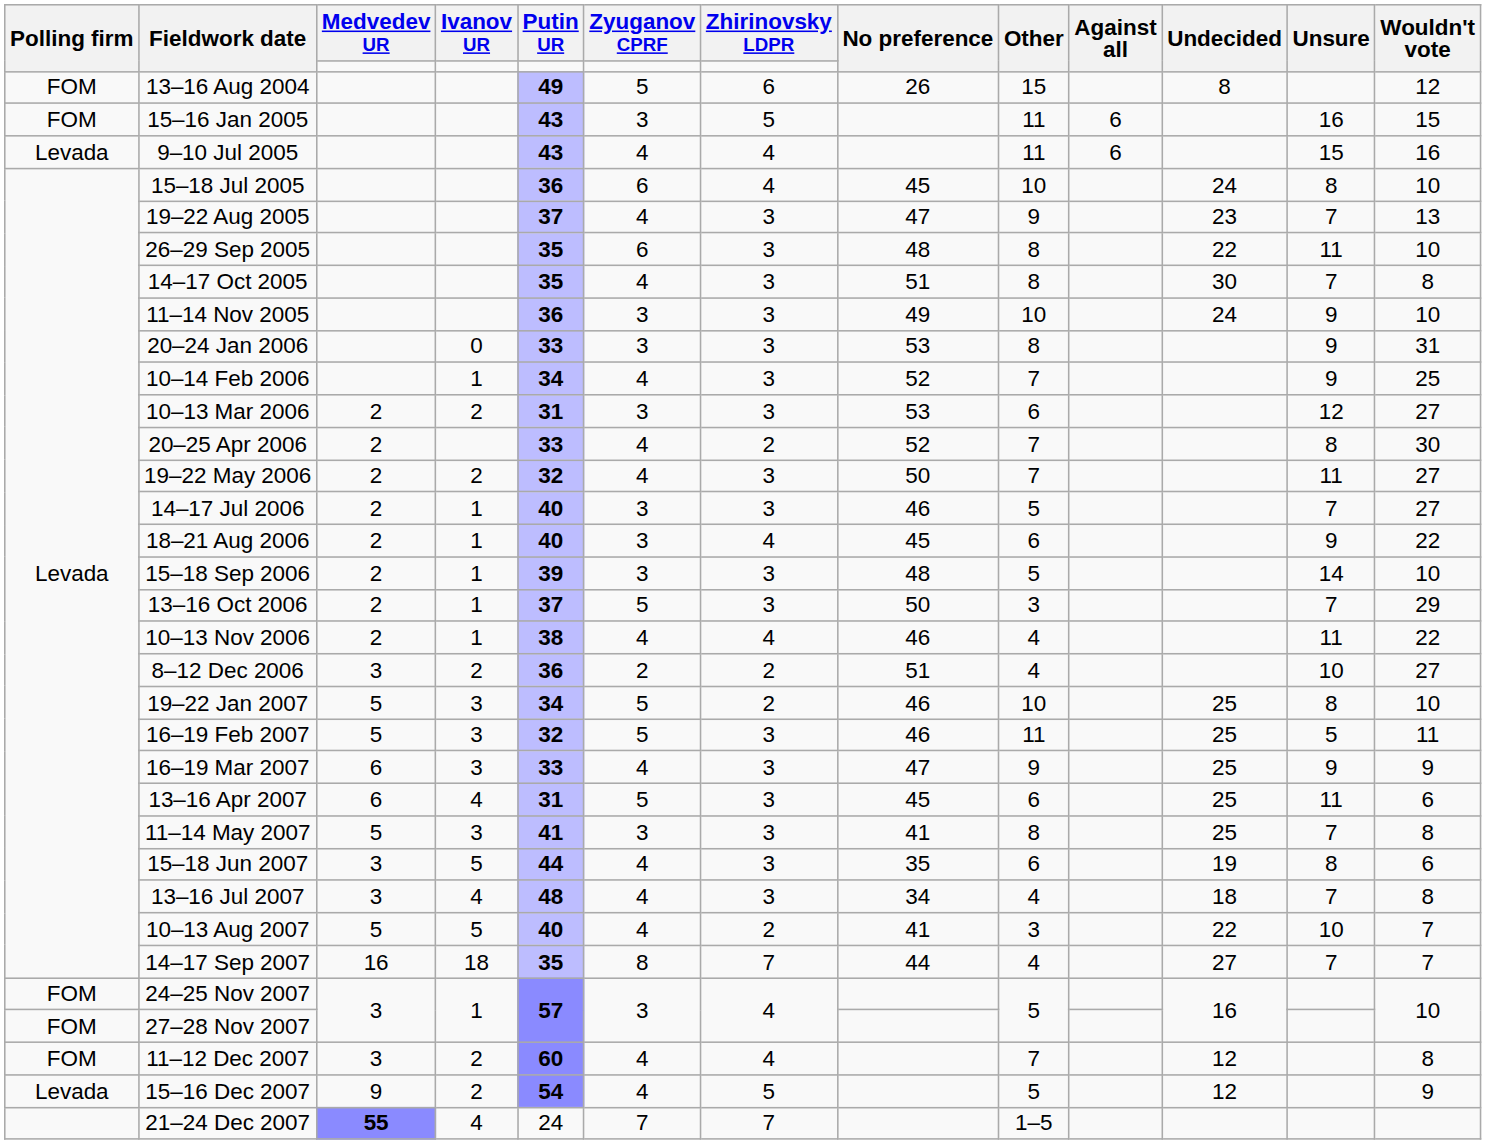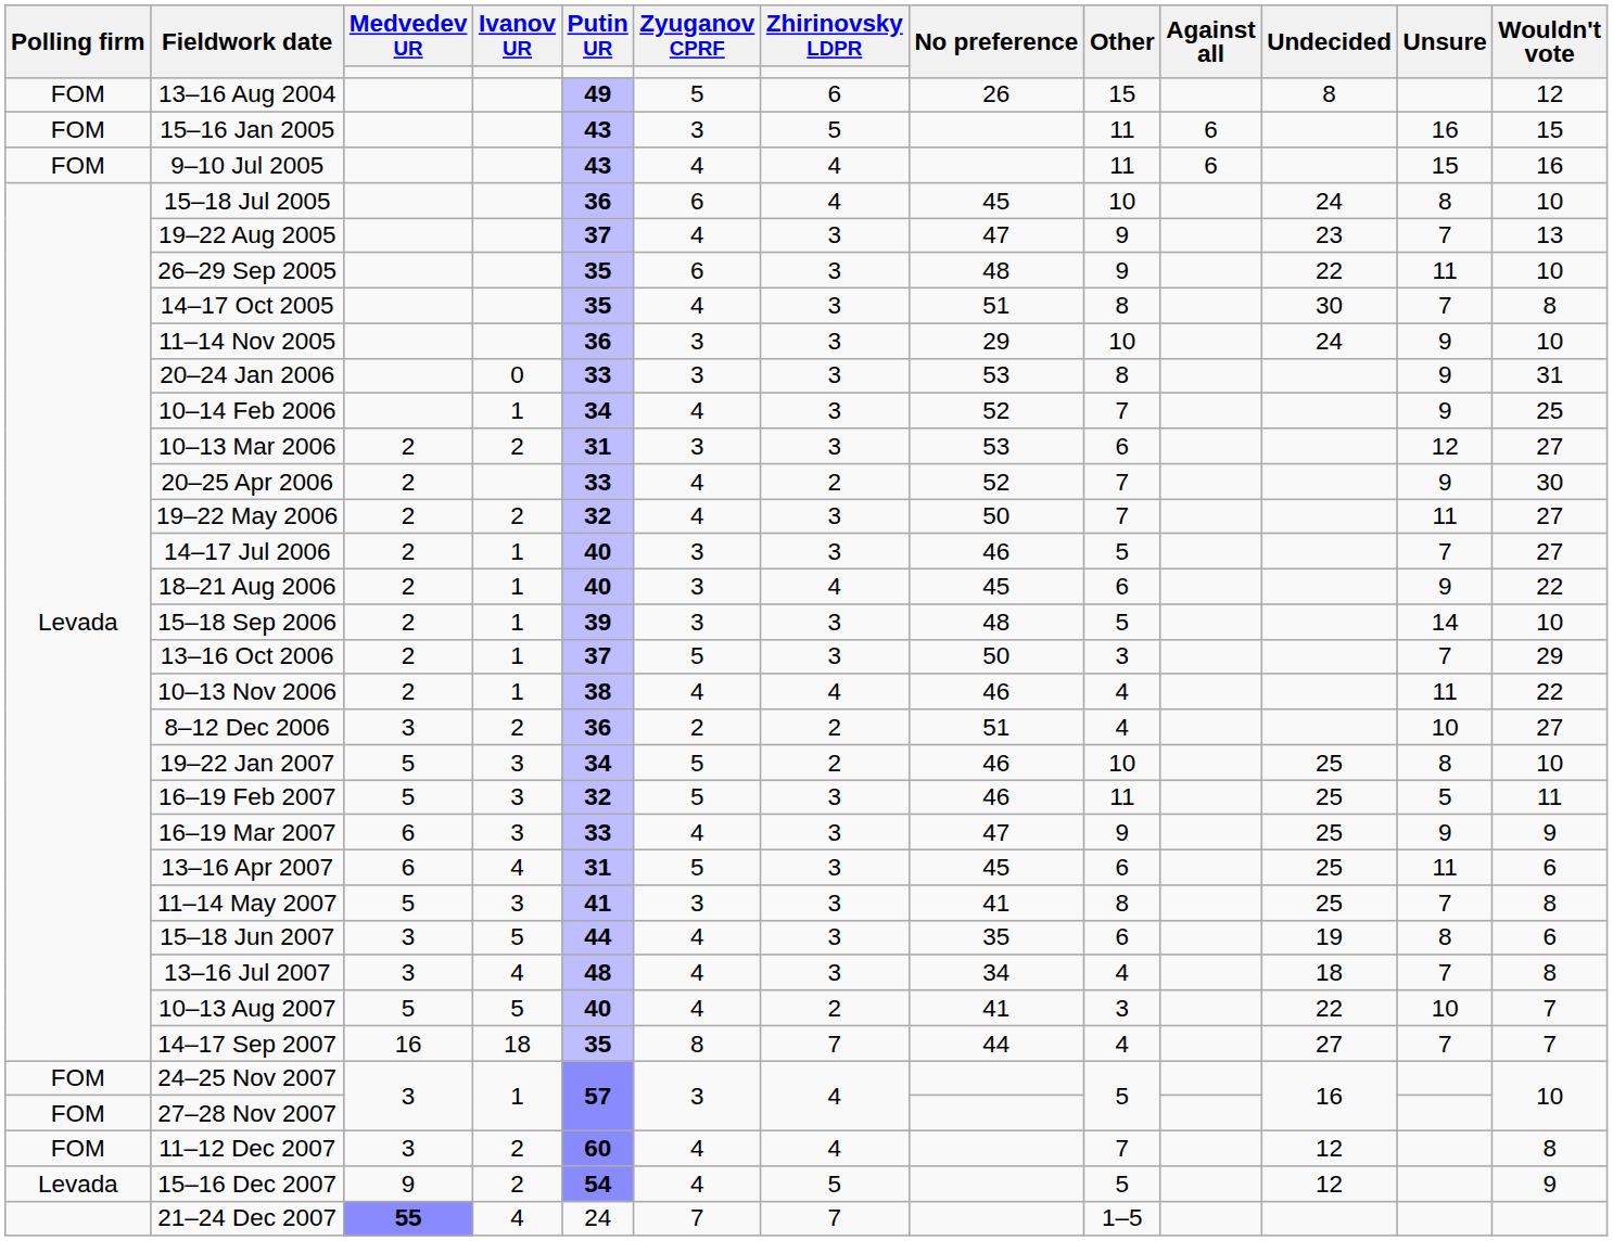9–10 Jul 2005 | Polling firm: Levada -> FOM
26–29 Sep 2005 | Other: 8 -> 9
11–14 Nov 2005 | No preference: 49 -> 29
20–25 Apr 2006 | Unsure: 8 -> 9
